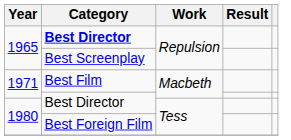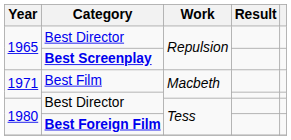1965 / Best Director | Category: bold -> normal
Best Screenplay | Category: normal -> bold
Best Foreign Film | Category: normal -> bold
